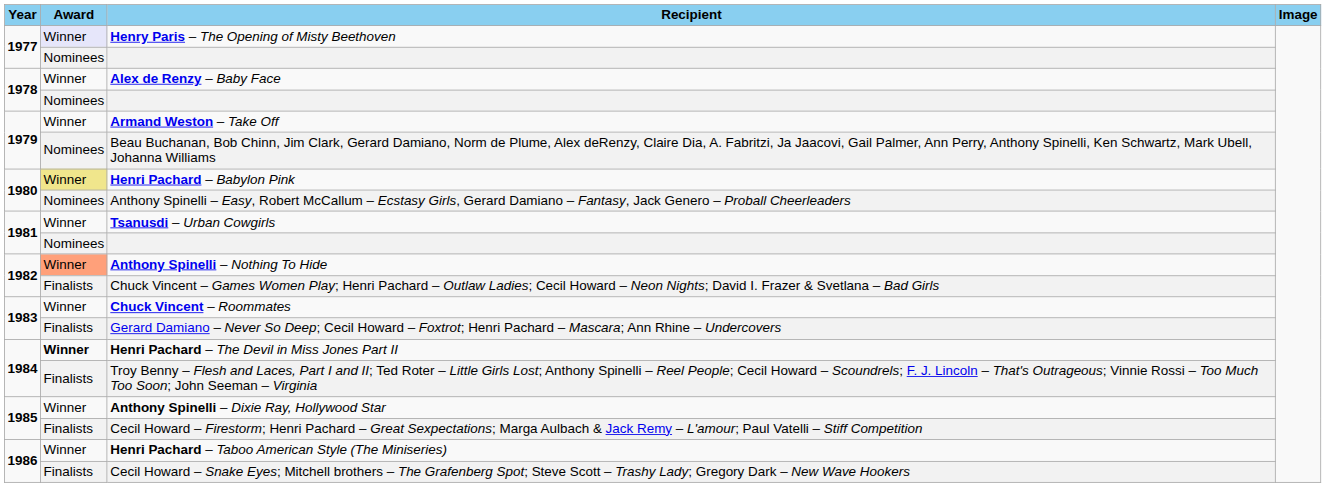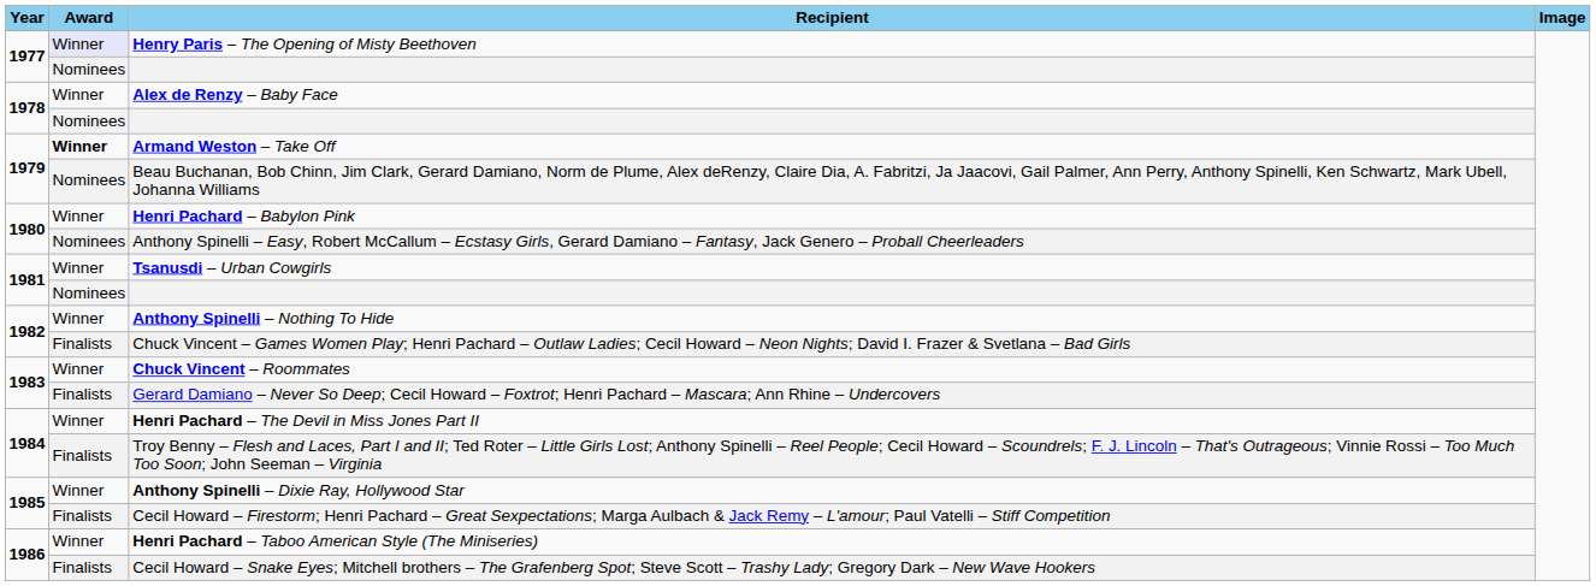Armand Weston – Take Off | Award: normal -> bold
Henri Pachard – Babylon Pink | Award: khaki background -> no background
Anthony Spinelli – Nothing To Hide | Award: lightsalmon background -> no background
Henri Pachard – The Devil in Miss Jones Part II | Award: bold -> normal
